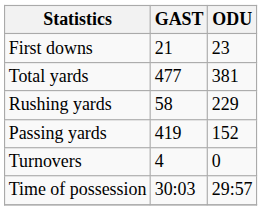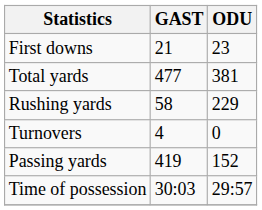rows swapped: Passing yards <-> Turnovers
